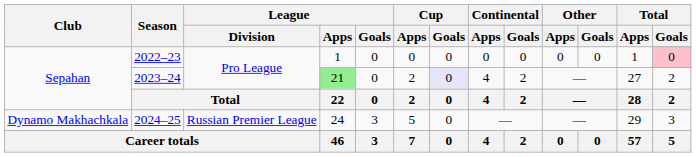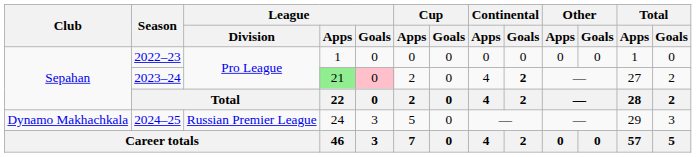2022–23 | Total / Goals: pink background -> no background
2023–24 | League / Goals: no background -> pink background
2023–24 | Cup / Goals: lavender background -> no background
2023–24 | Continental / Goals: normal -> bold
